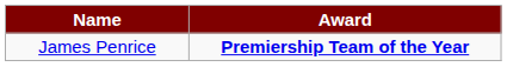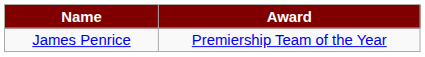James Penrice | Award: bold -> normal
